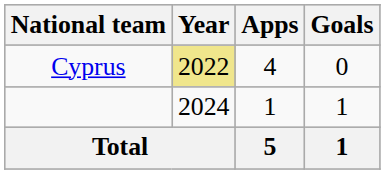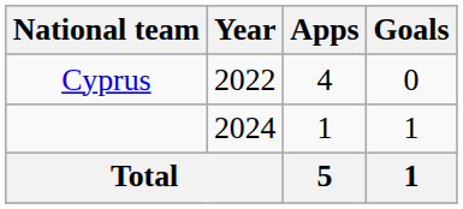Cyprus | Year: khaki background -> no background
